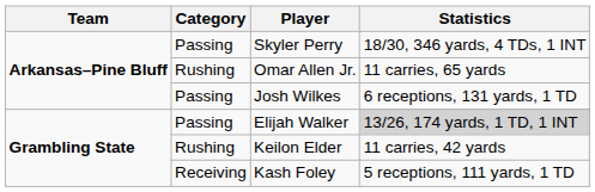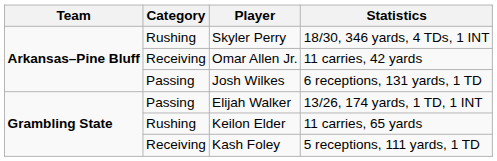Skyler Perry | Category: Passing -> Rushing
Omar Allen Jr. | Category: Rushing -> Receiving
Omar Allen Jr. | Statistics: 11 carries, 65 yards -> 11 carries, 42 yards
Elijah Walker | Statistics: lightgrey background -> no background
Keilon Elder | Statistics: 11 carries, 42 yards -> 11 carries, 65 yards
